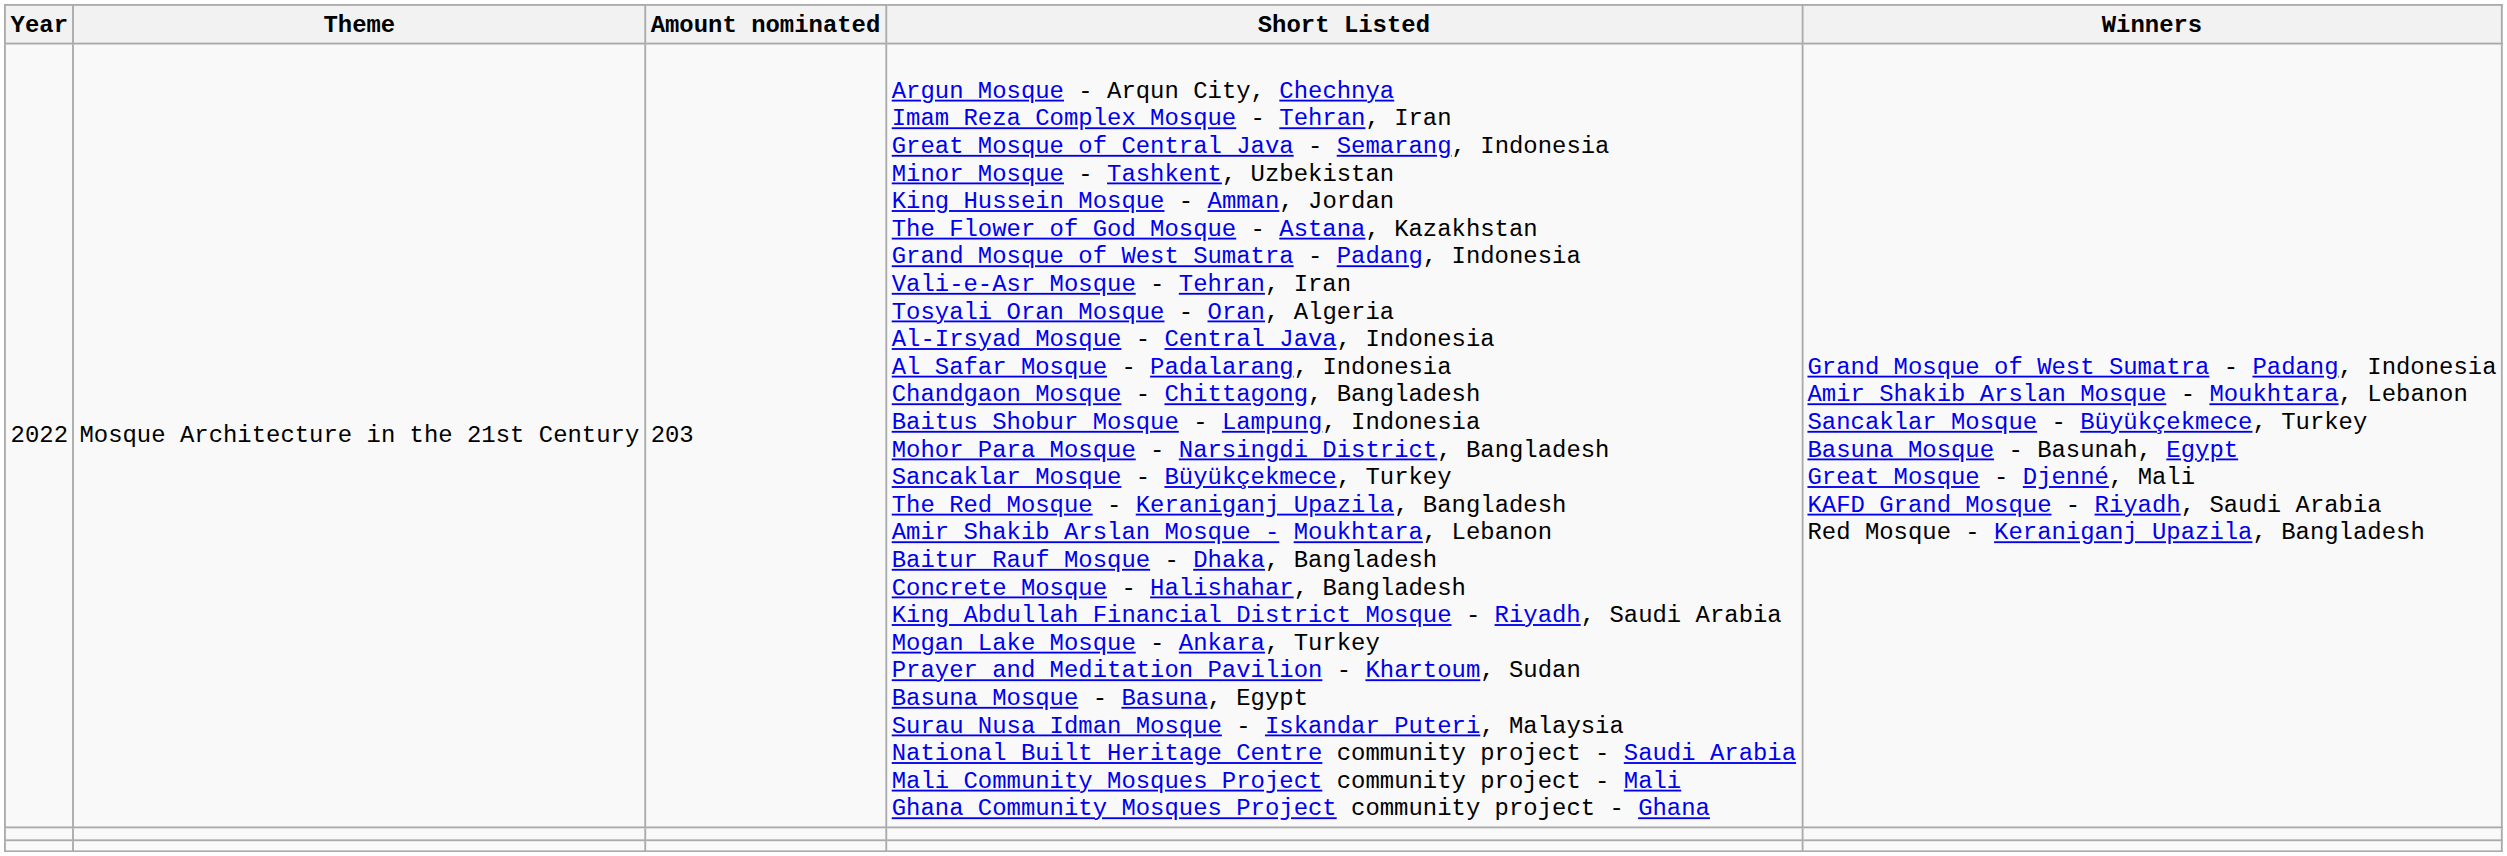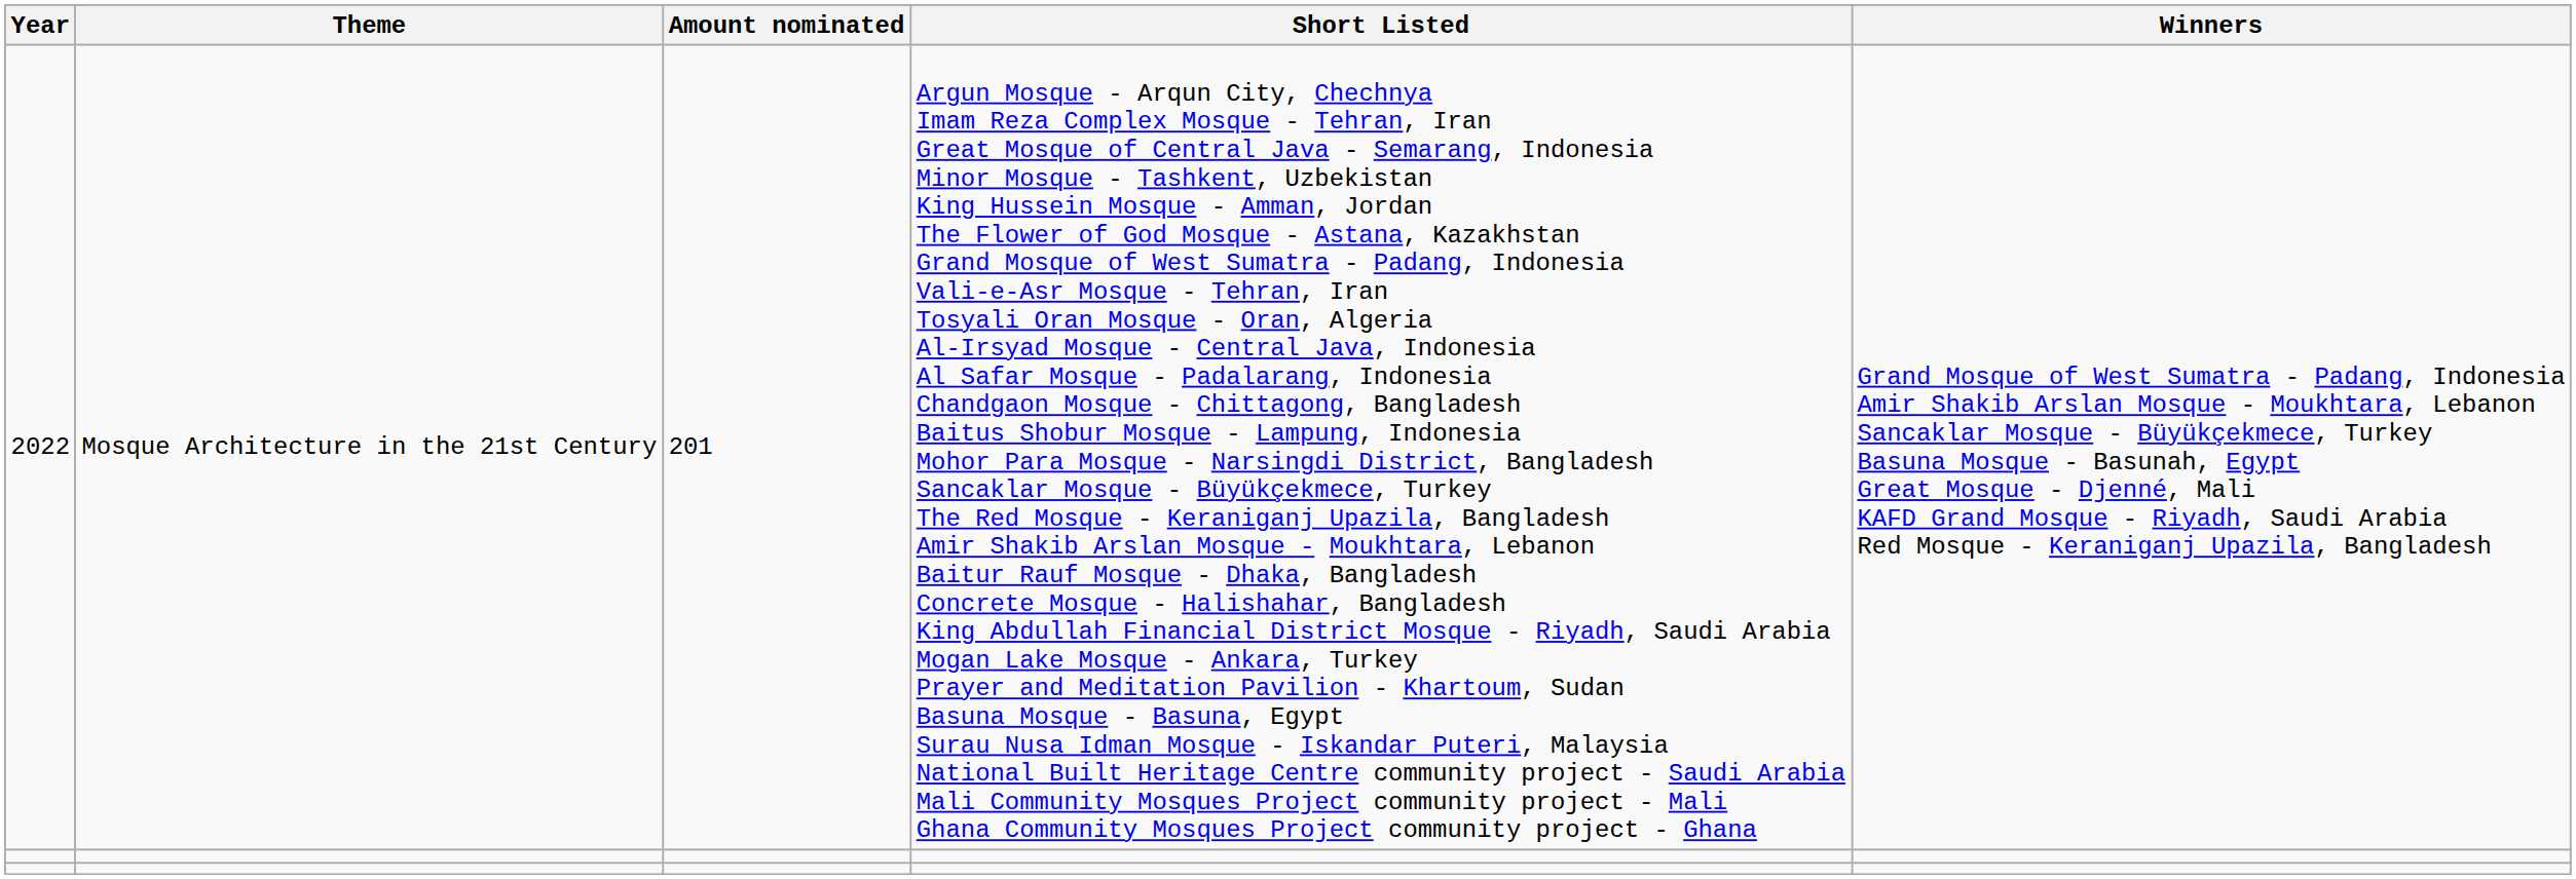2022 | Amount nominated: 203 -> 201
